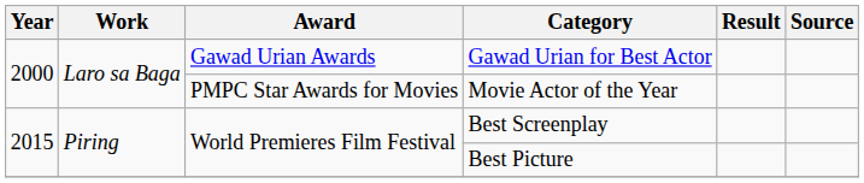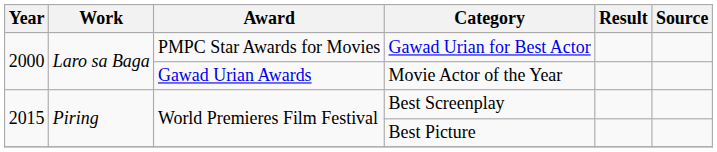Gawad Urian for Best Actor | Award: Gawad Urian Awards -> PMPC Star Awards for Movies
Movie Actor of the Year | Award: PMPC Star Awards for Movies -> Gawad Urian Awards
